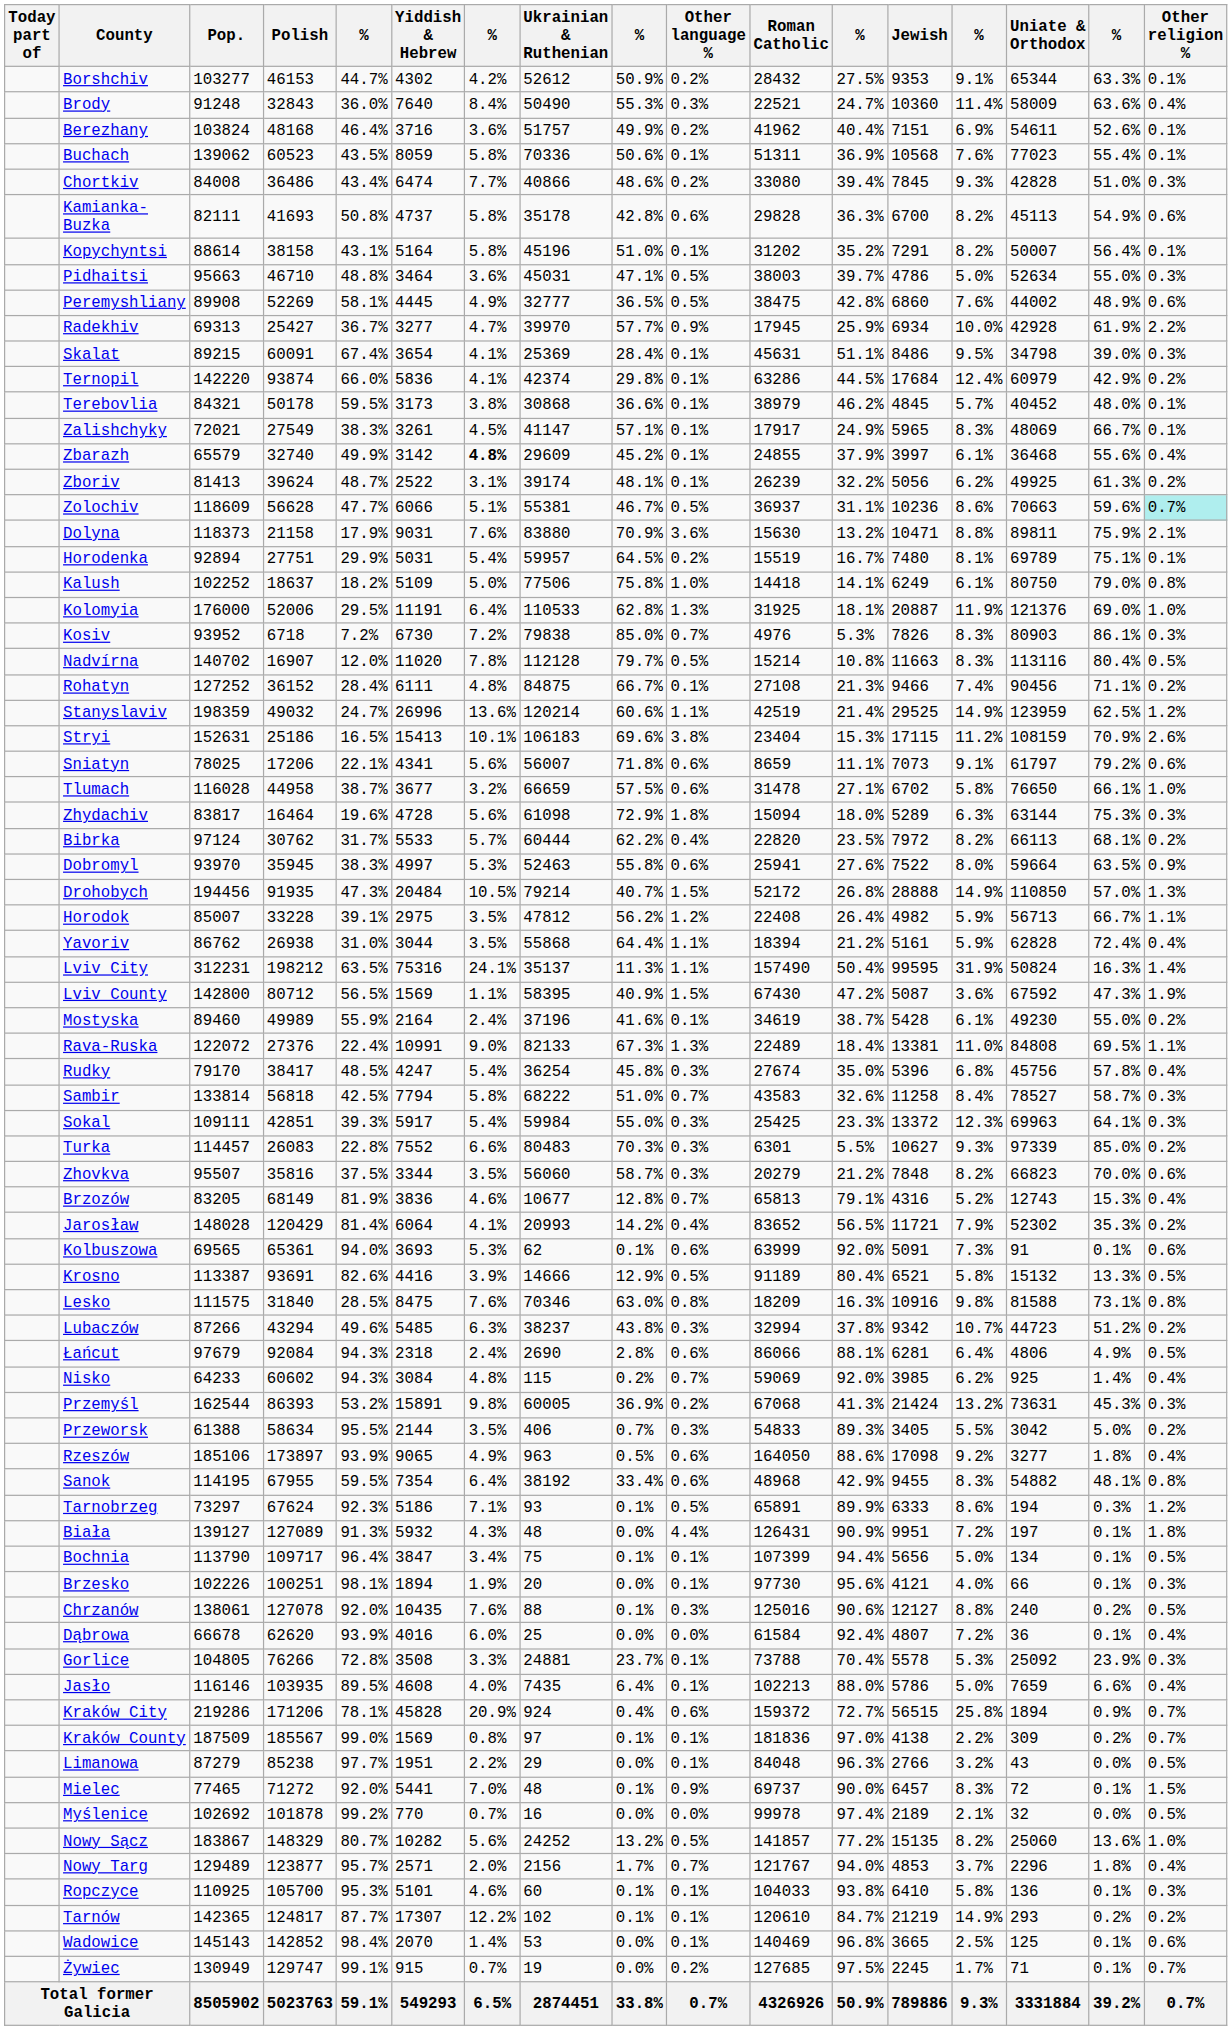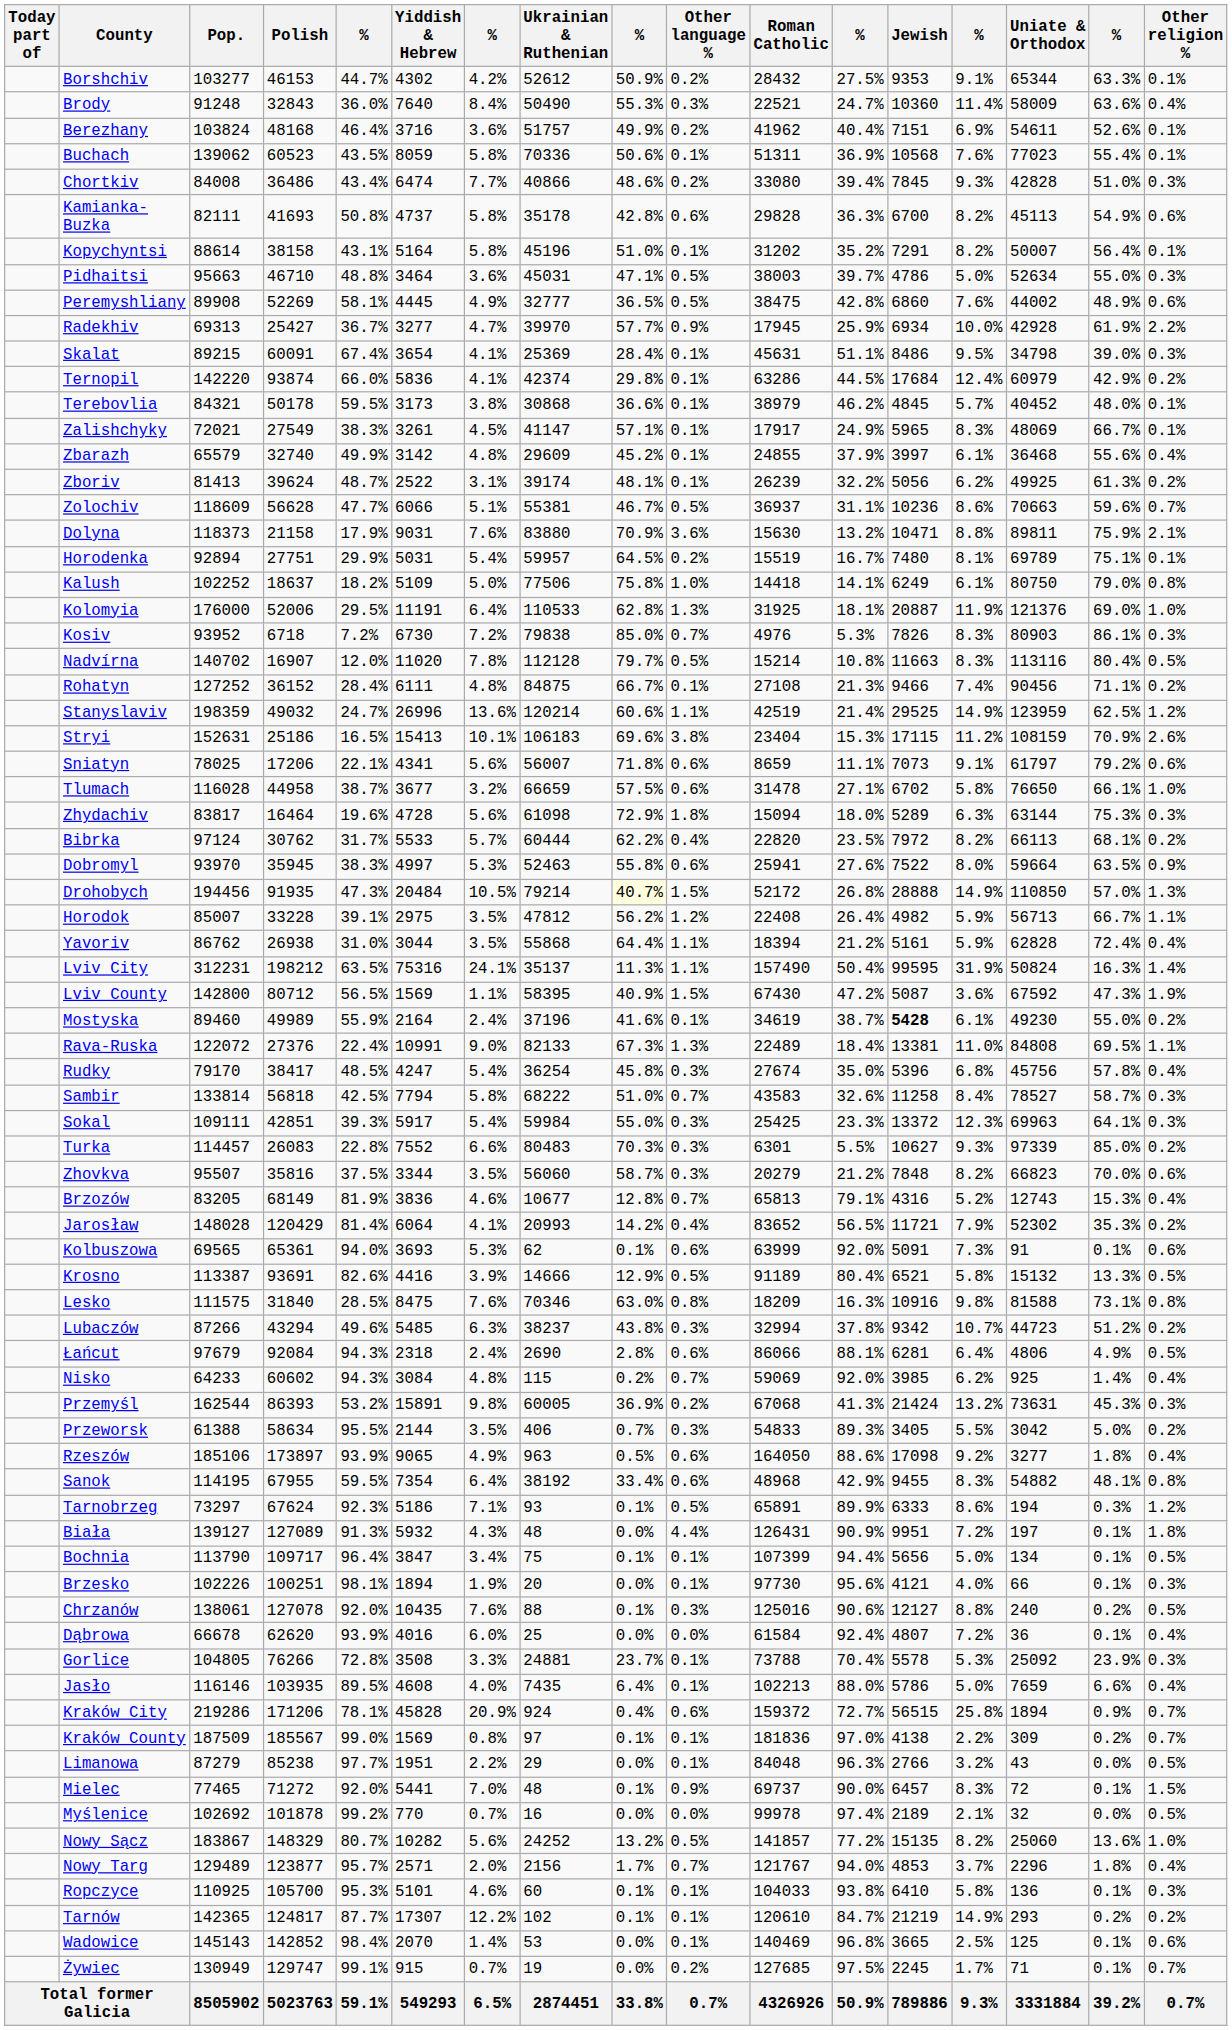Zbarazh | column 7: bold -> normal
Zolochiv | Other religion %: paleturquoise background -> no background
Drohobych | column 9: no background -> lightyellow background
Mostyska | Jewish: normal -> bold
